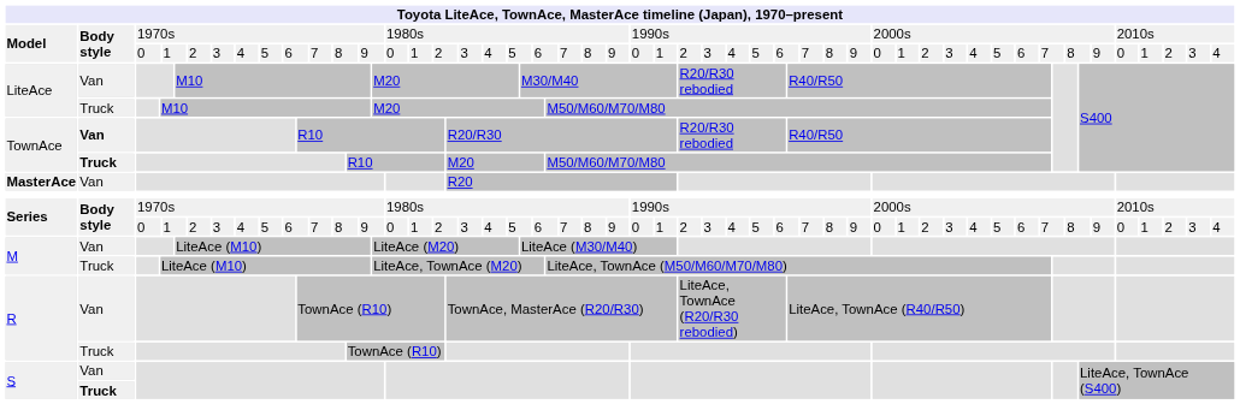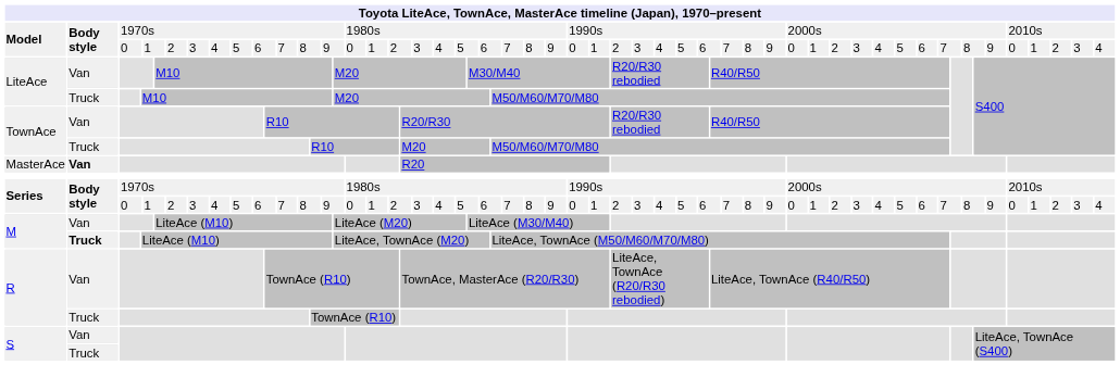TownAce / Van | column 2: bold -> normal
TownAce / Truck | column 2: bold -> normal
MasterAce | column 1: bold -> normal
MasterAce | column 2: normal -> bold
M / Truck | column 2: normal -> bold
S / Truck | column 2: bold -> normal
